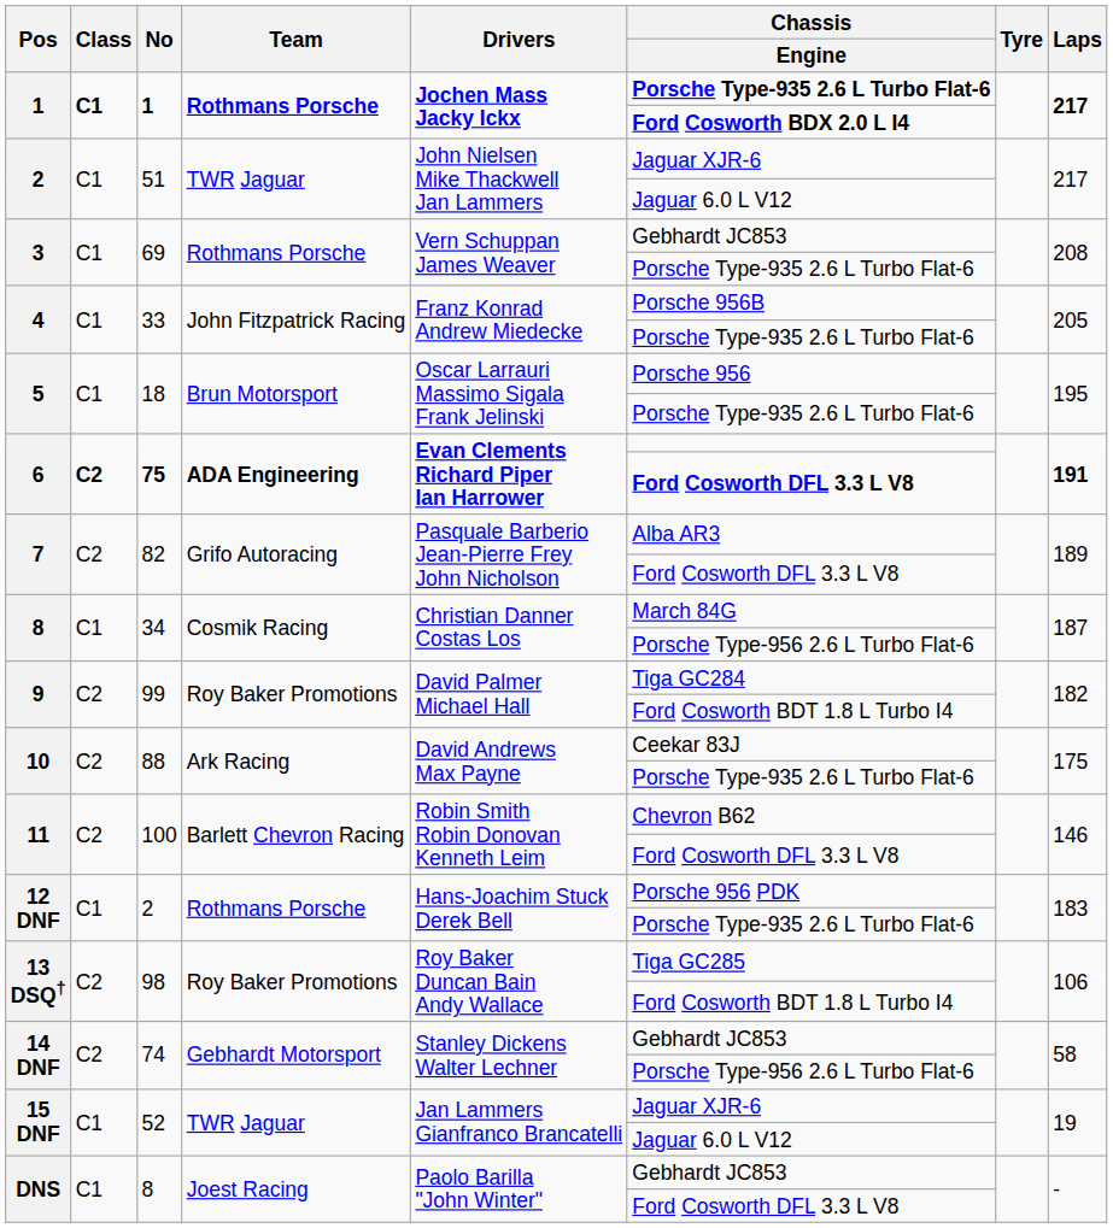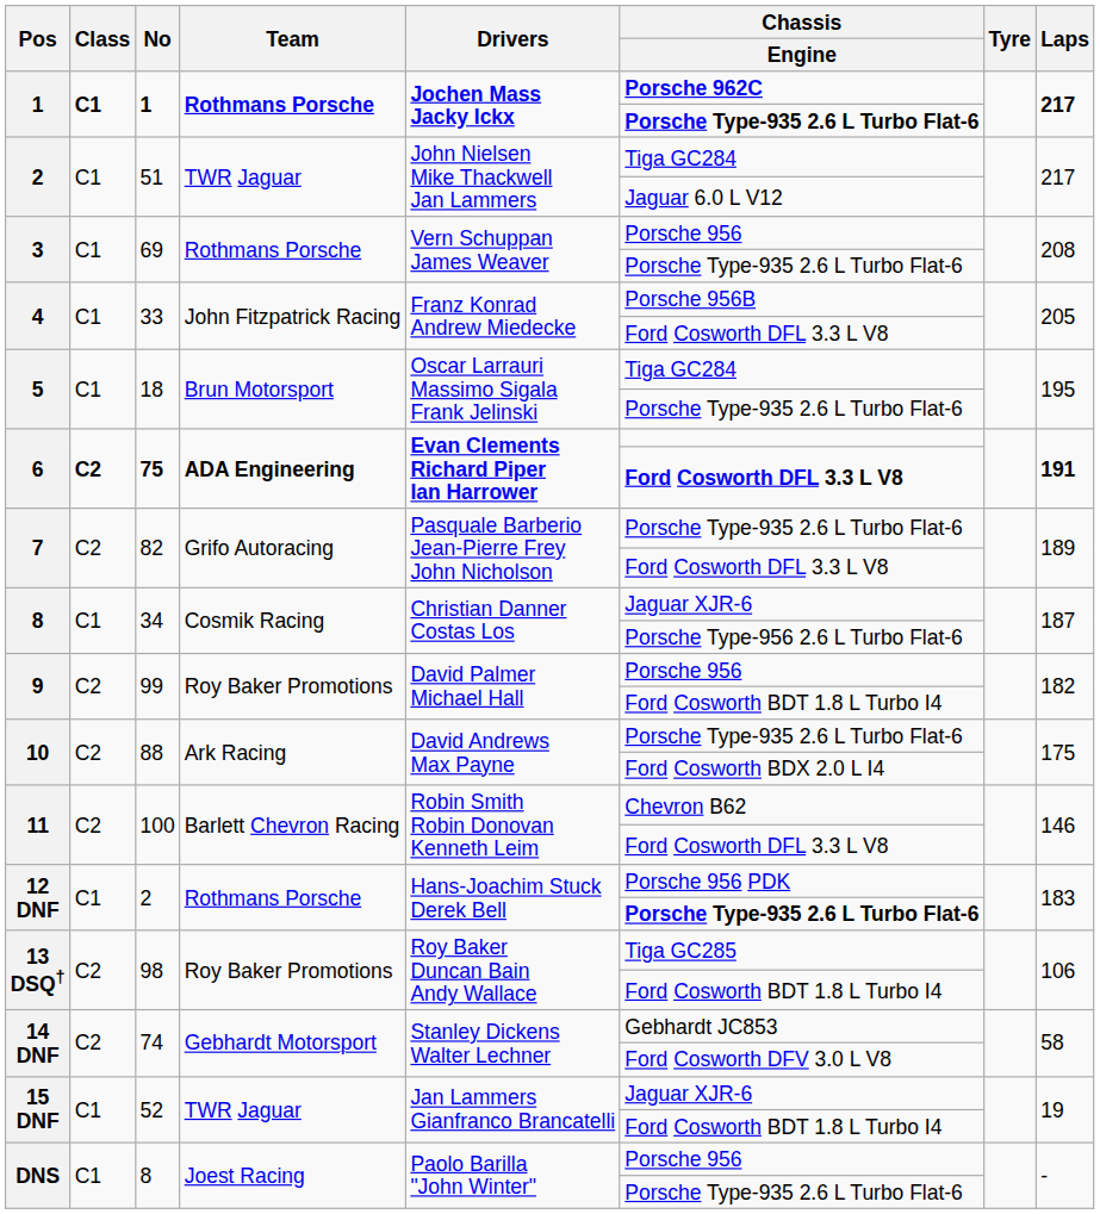row 3 | Chassis / Engine: Porsche Type-935 2.6 L Turbo Flat-6 -> Porsche 962C
row 4 | Chassis / Engine: Ford Cosworth BDX 2.0 L I4 -> Porsche Type-935 2.6 L Turbo Flat-6
row 5 | Chassis / Engine: Jaguar XJR-6 -> Tiga GC284
row 7 | Chassis / Engine: Gebhardt JC853 -> Porsche 956
row 10 | Chassis / Engine: Porsche Type-935 2.6 L Turbo Flat-6 -> Ford Cosworth DFL 3.3 L V8
row 11 | Chassis / Engine: Porsche 956 -> Tiga GC284
row 15 | Chassis / Engine: Alba AR3 -> Porsche Type-935 2.6 L Turbo Flat-6
row 17 | Chassis / Engine: March 84G -> Jaguar XJR-6
row 19 | Chassis / Engine: Tiga GC284 -> Porsche 956
row 21 | Chassis / Engine: Ceekar 83J -> Porsche Type-935 2.6 L Turbo Flat-6
row 22 | Chassis / Engine: Porsche Type-935 2.6 L Turbo Flat-6 -> Ford Cosworth BDX 2.0 L I4
row 26 | Chassis / Engine: normal -> bold
row 30 | Chassis / Engine: Porsche Type-956 2.6 L Turbo Flat-6 -> Ford Cosworth DFV 3.0 L V8
row 32 | Chassis / Engine: Jaguar 6.0 L V12 -> Ford Cosworth BDT 1.8 L Turbo I4
row 33 | Chassis / Engine: Gebhardt JC853 -> Porsche 956
row 34 | Chassis / Engine: Ford Cosworth DFL 3.3 L V8 -> Porsche Type-935 2.6 L Turbo Flat-6
